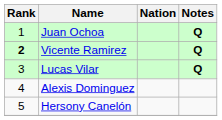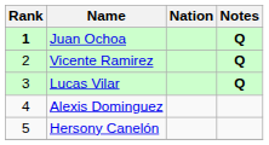Juan Ochoa | Rank: normal -> bold
Vicente Ramirez | Rank: bold -> normal
